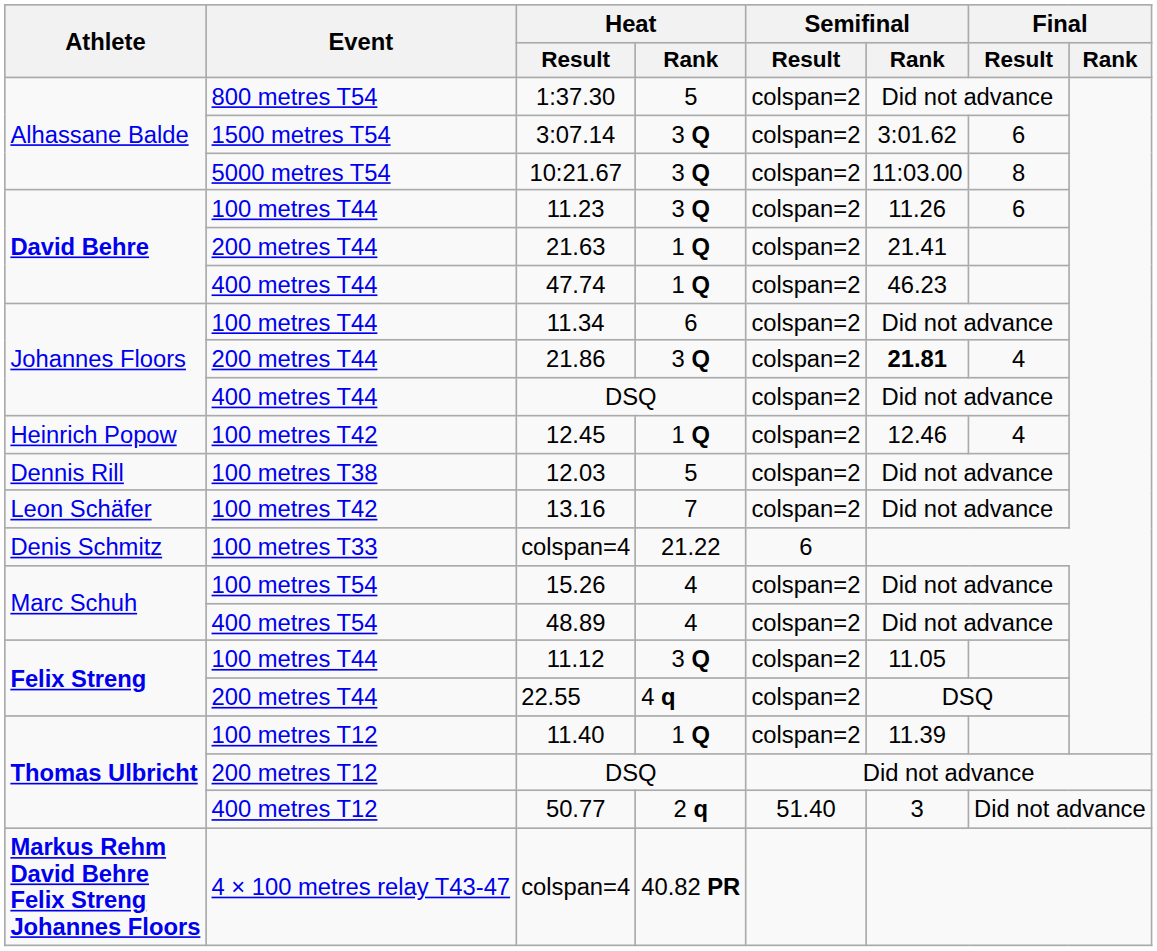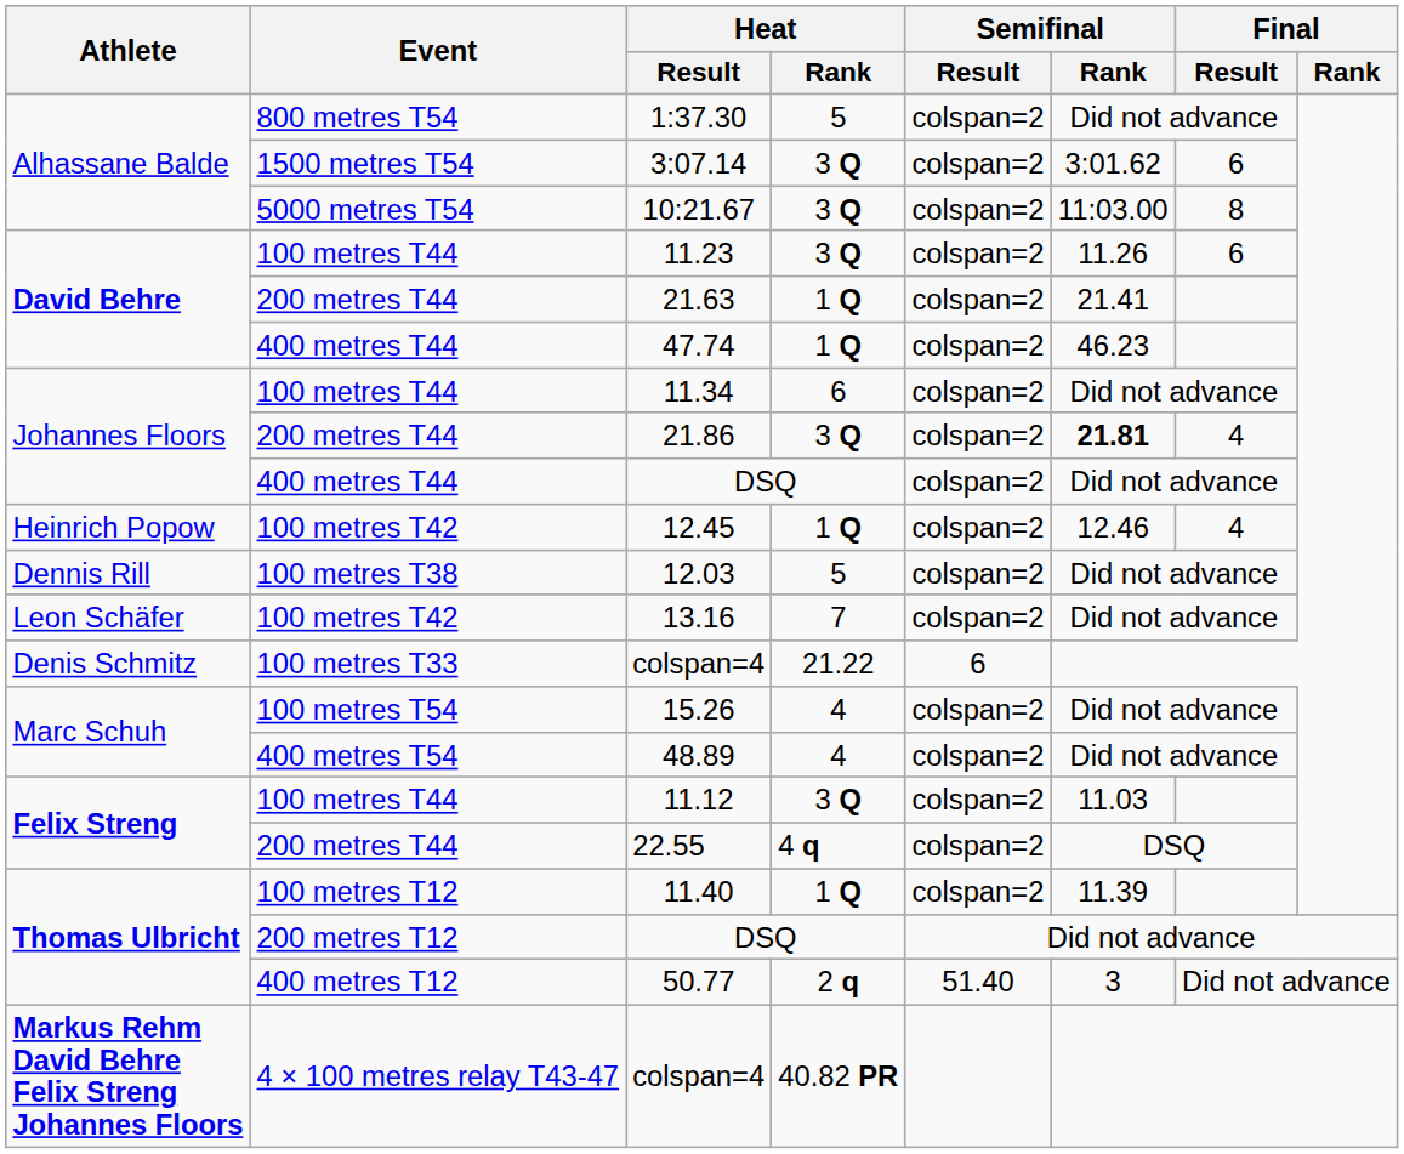11.12 | Semifinal / Rank: 11.05 -> 11.03
